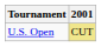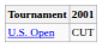U.S. Open | 2001: khaki background -> no background
